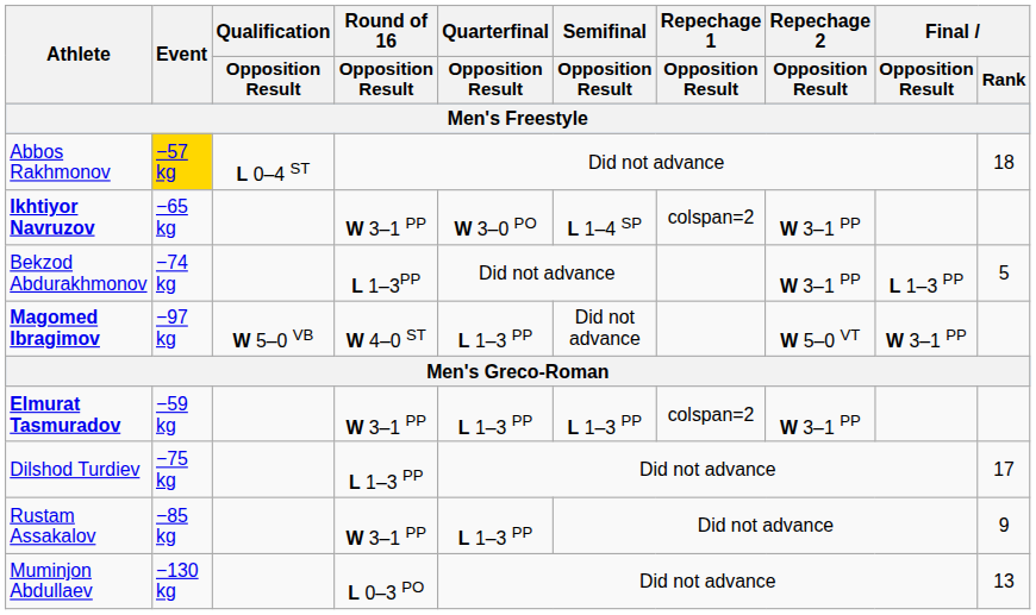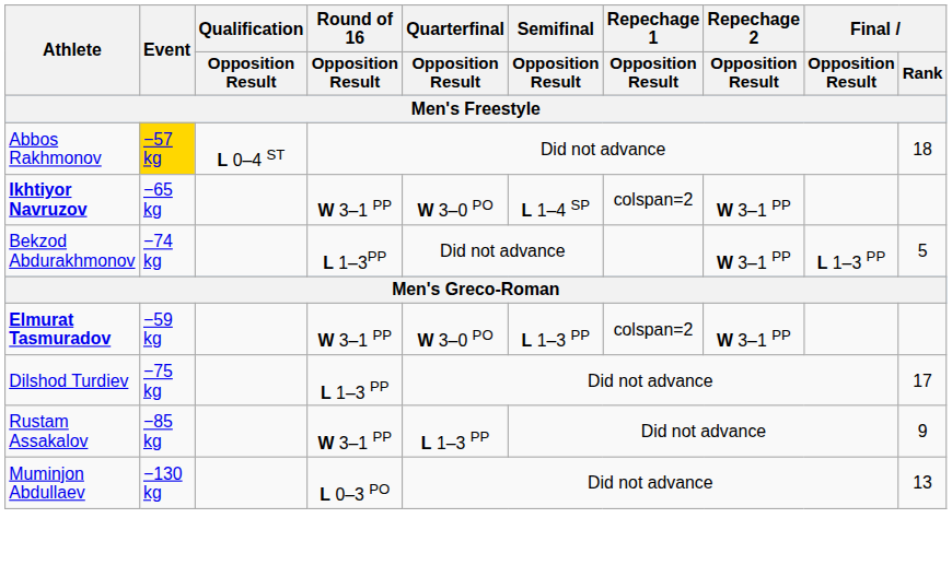- row: Magomed Ibragimov | −97 kg | W 5–0 VB | W 4–0 ST | L 1–3 PP | Did not advance | W 5–0 VT | W 3–1 PP
Elmurat Tasmuradov | Quarterfinal / Opposition Result: L 1–3 PP -> W 3–0 PO
